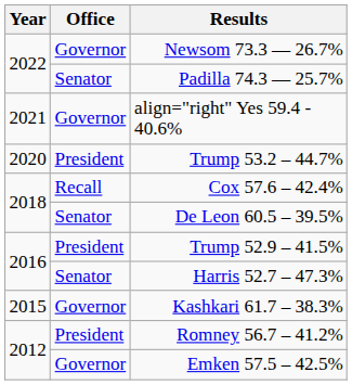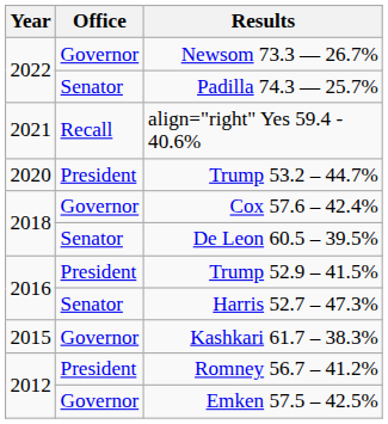align="right" Yes 59.4 - 40.6% | Office: Governor -> Recall
Cox 57.6 – 42.4% | Office: Recall -> Governor
